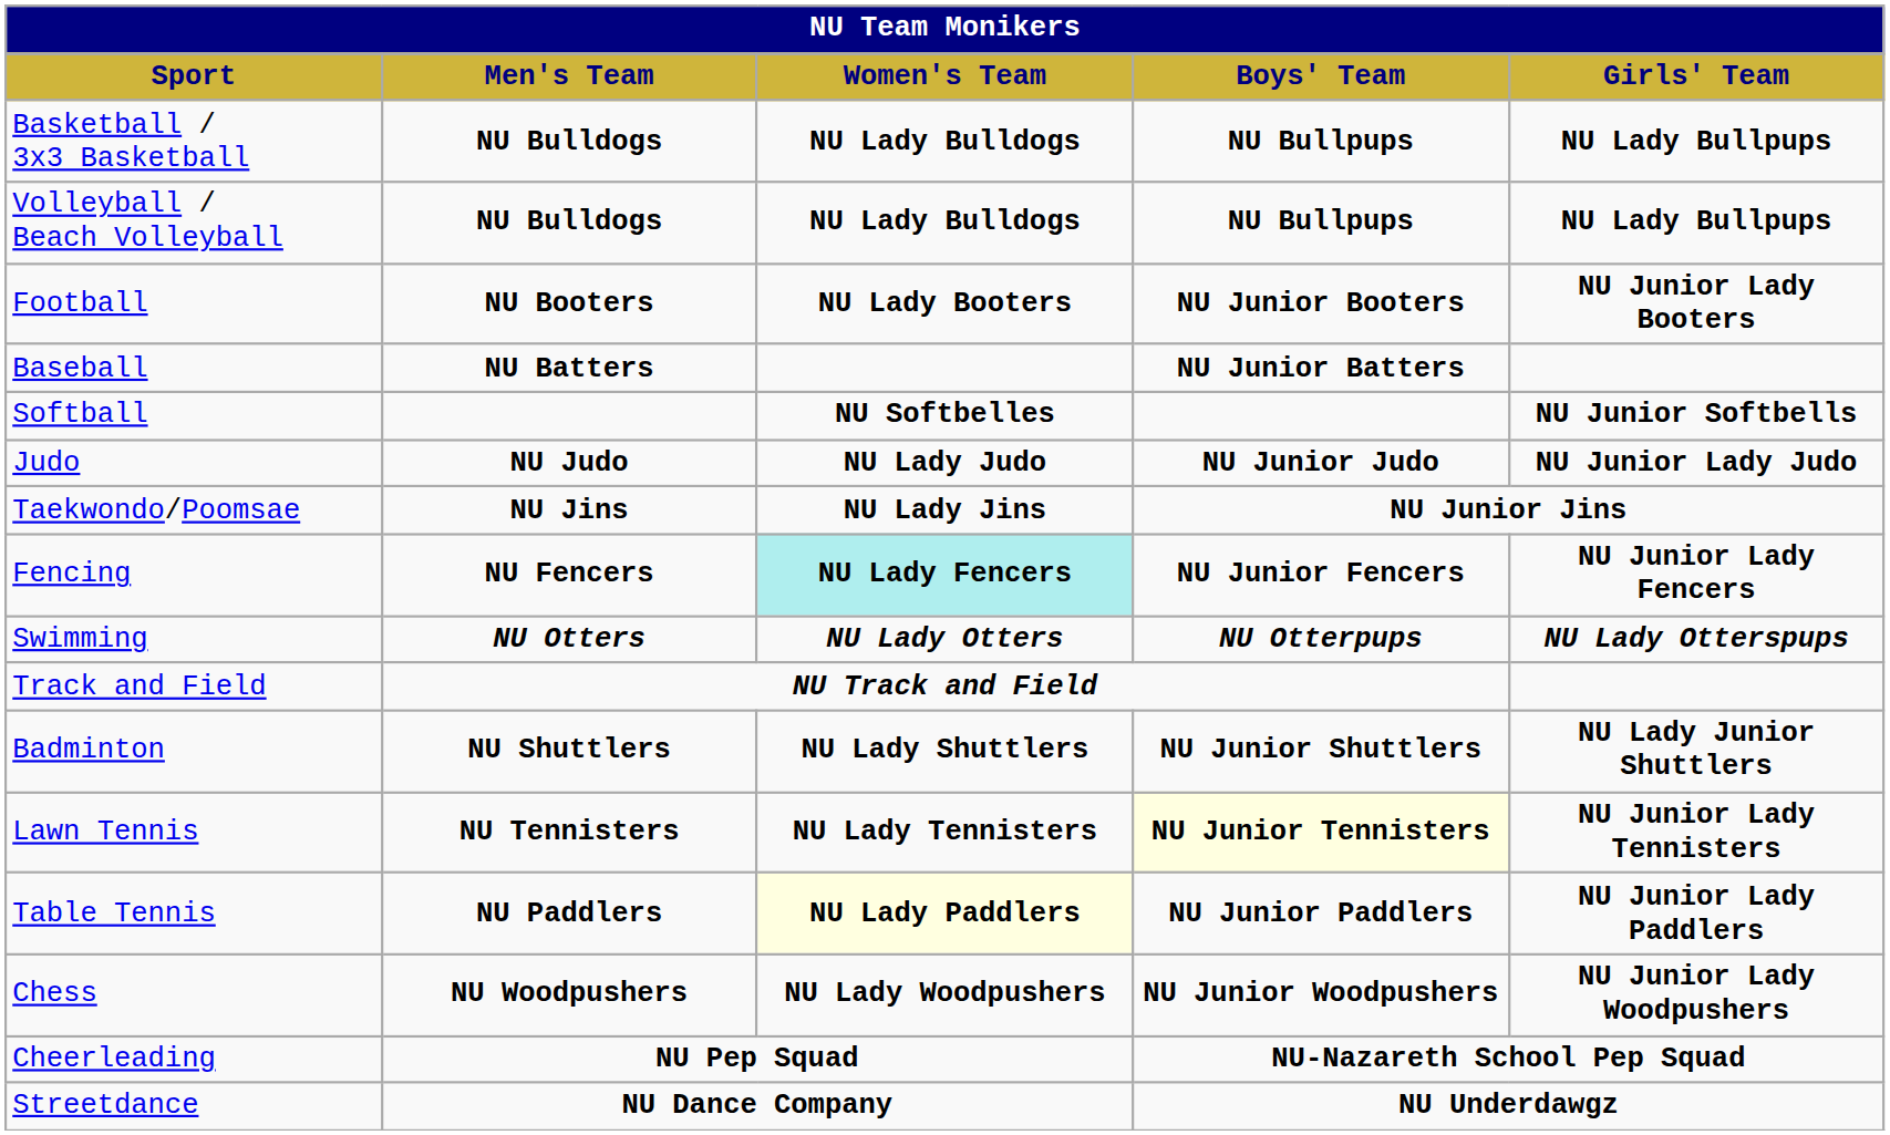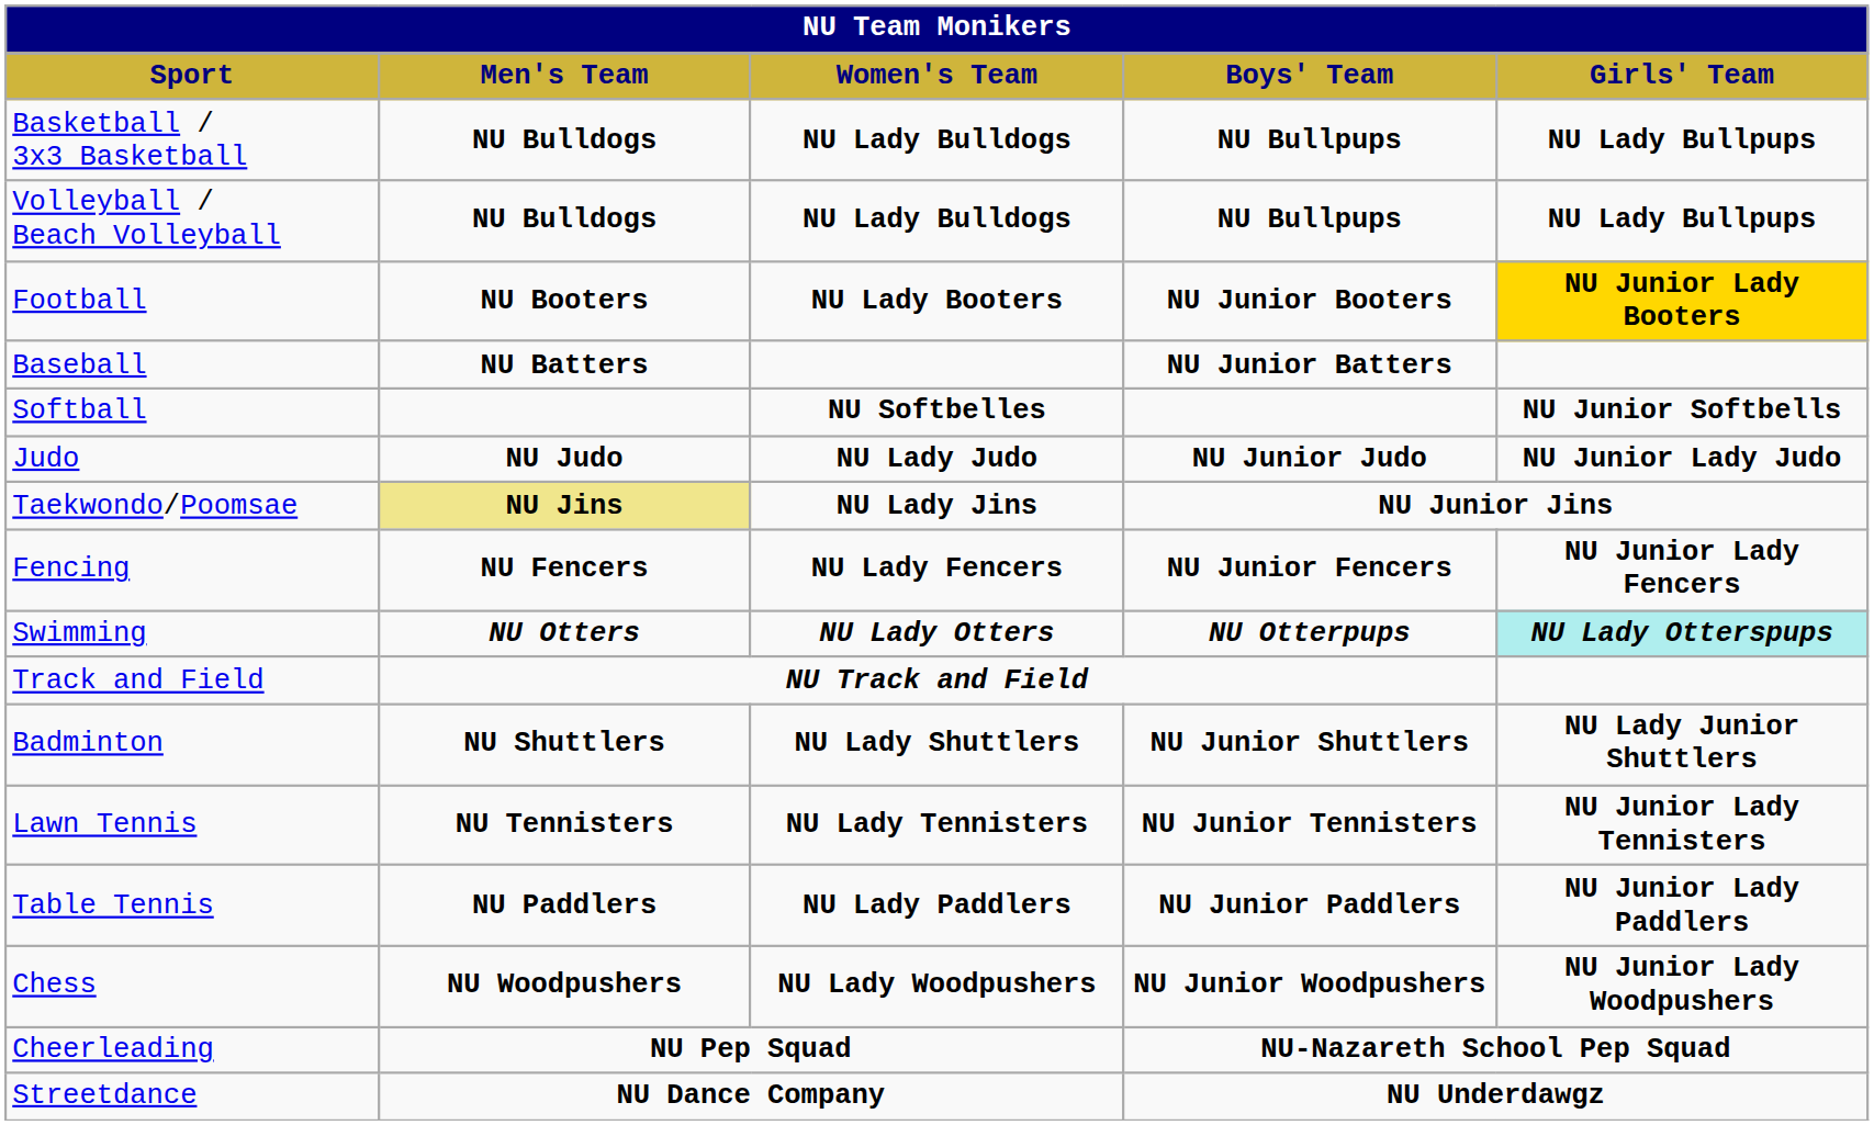Football | Girls' Team: no background -> gold background
Taekwondo/Poomsae | Men's Team: no background -> khaki background
Fencing | Women's Team: paleturquoise background -> no background
Swimming | Girls' Team: no background -> paleturquoise background
Lawn Tennis | Boys' Team: lightyellow background -> no background
Table Tennis | Women's Team: lightyellow background -> no background
